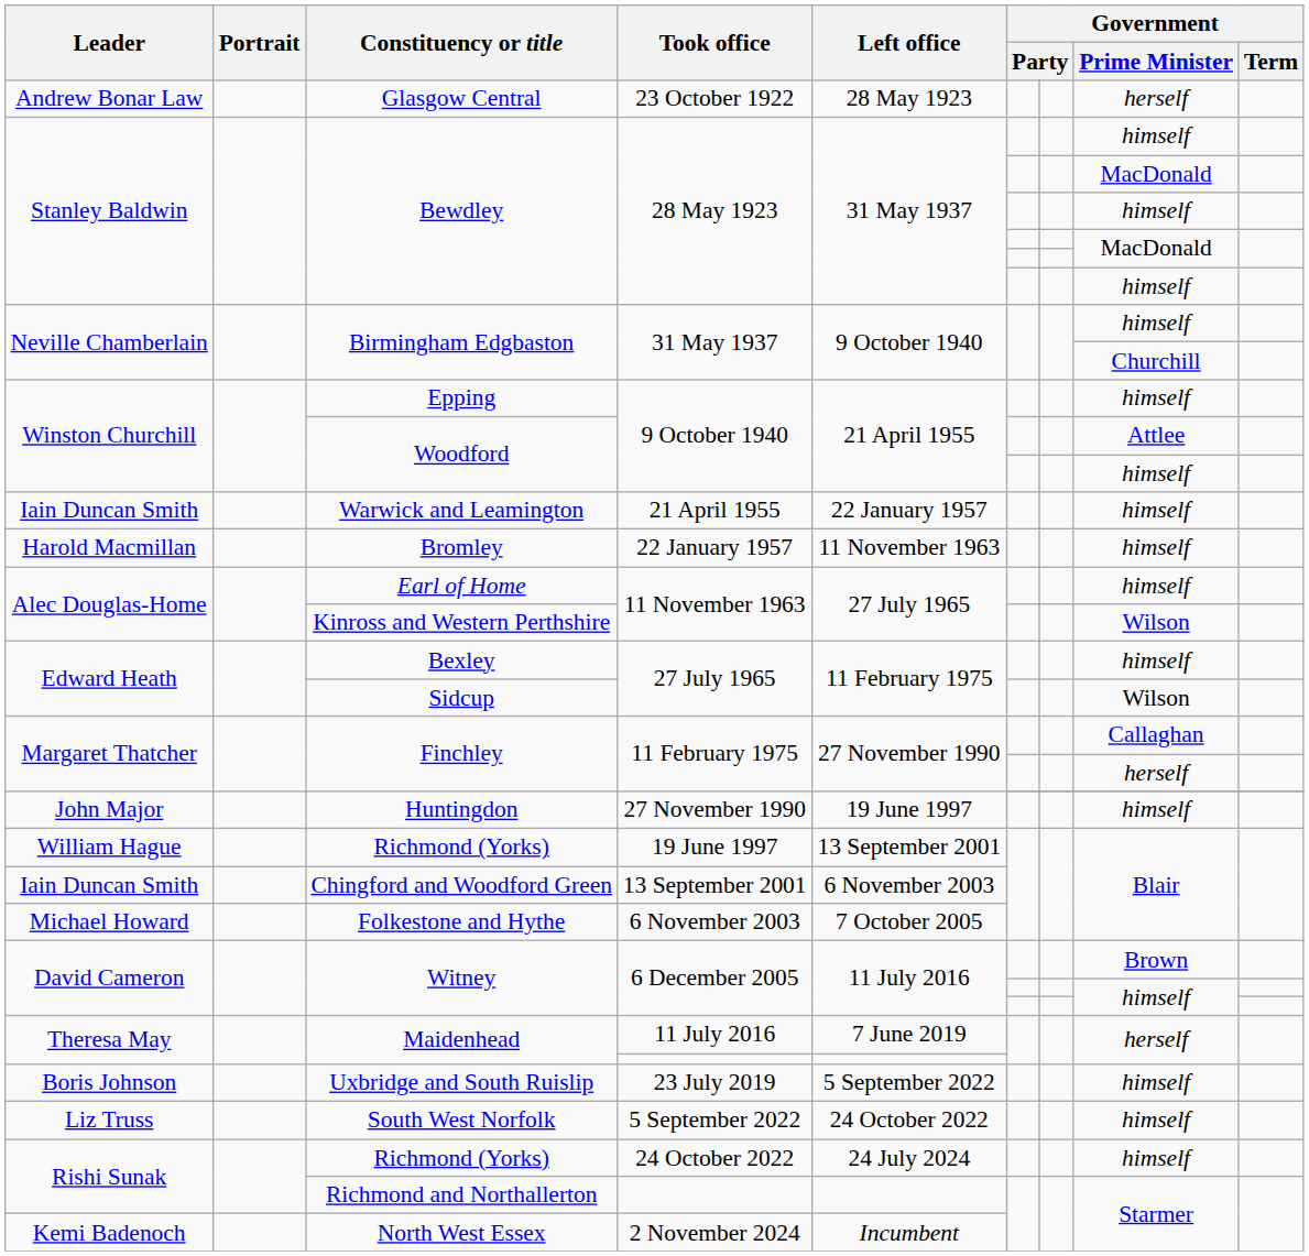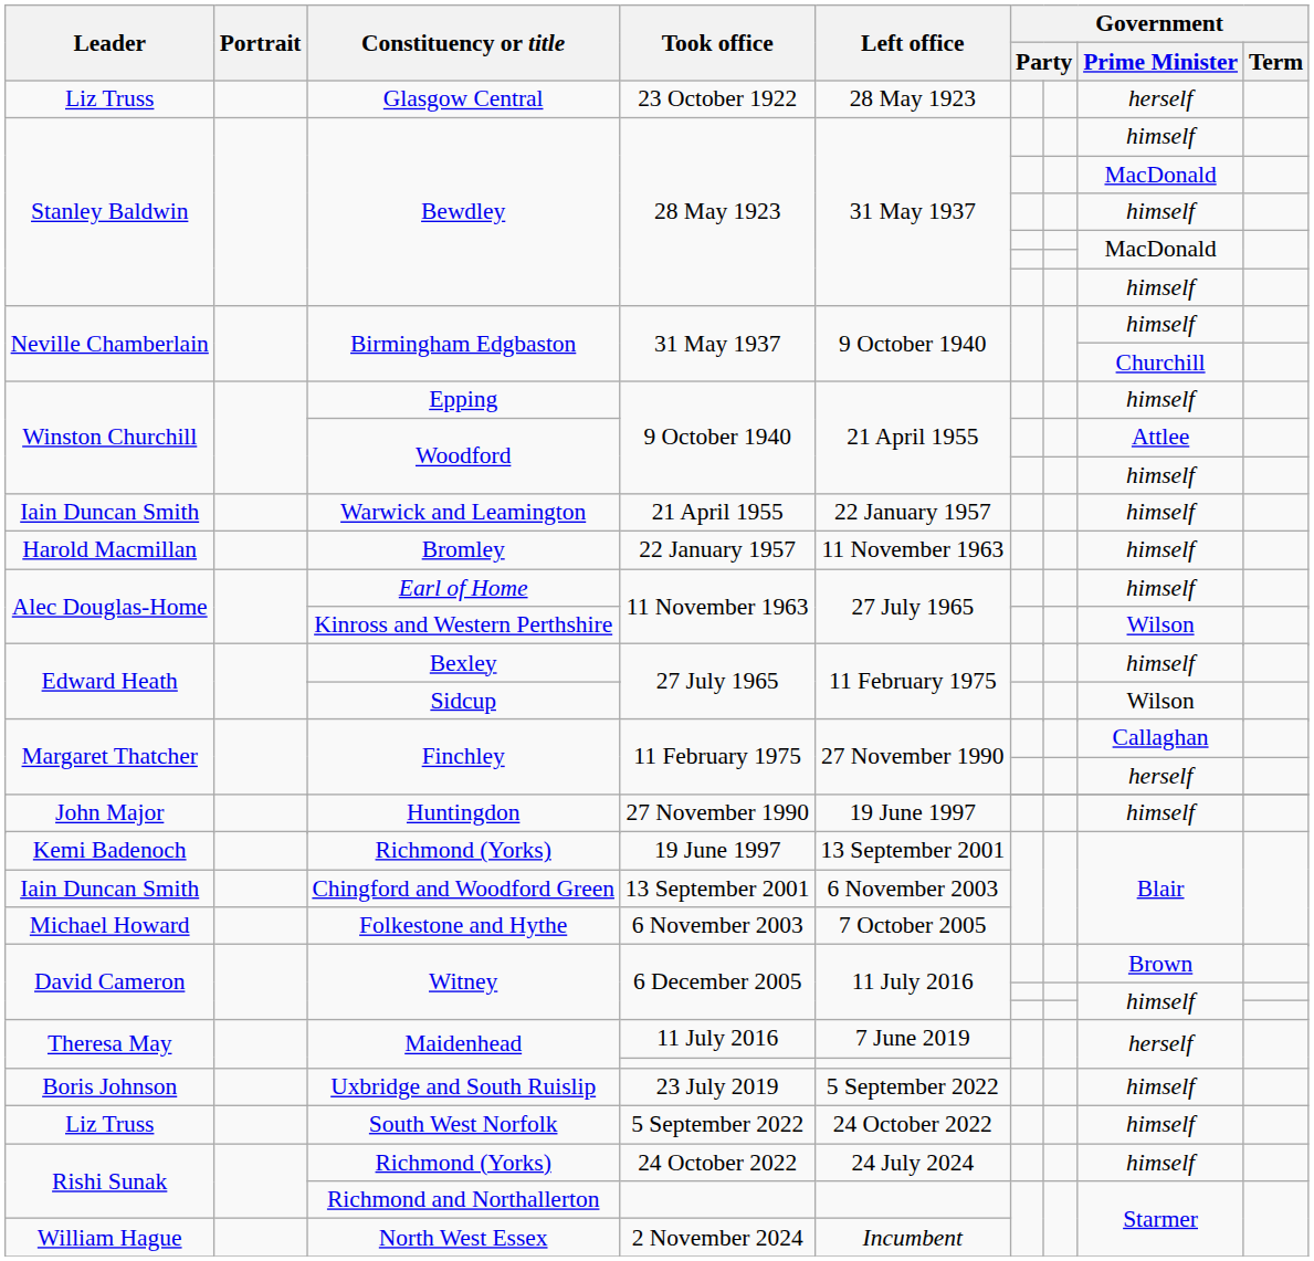Glasgow Central | Leader: Andrew Bonar Law -> Liz Truss
Richmond (Yorks) / 19 June 1997 | Leader: William Hague -> Kemi Badenoch
North West Essex | Leader: Kemi Badenoch -> William Hague
